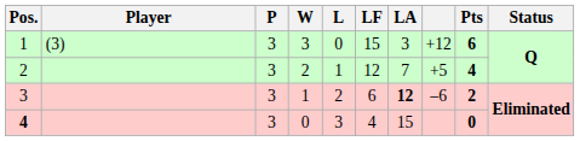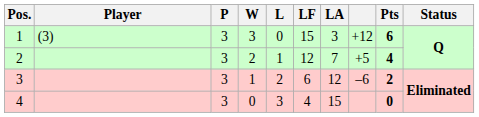row 4 | LA: bold -> normal
row 5 | Pos.: bold -> normal
